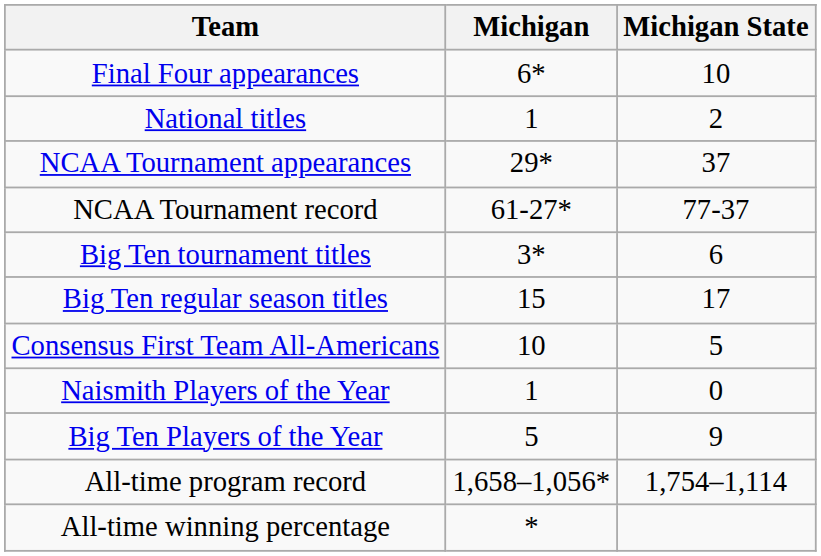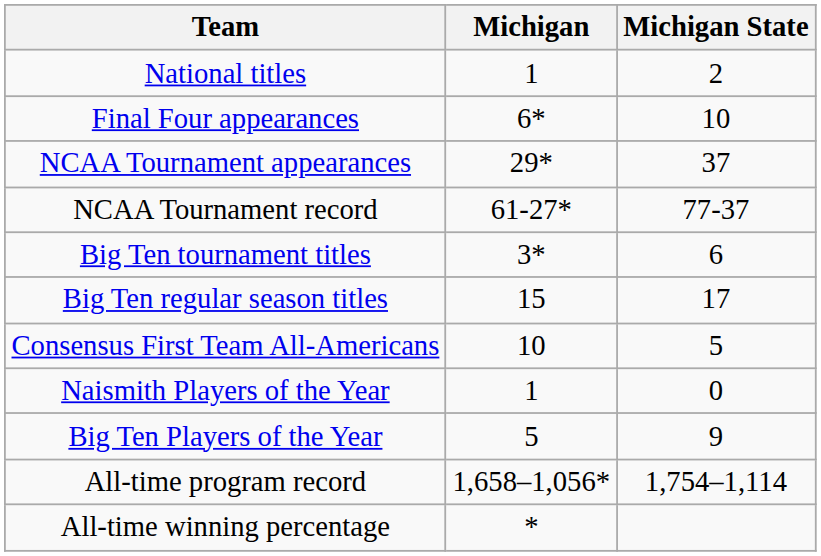rows swapped: National titles <-> Final Four appearances
